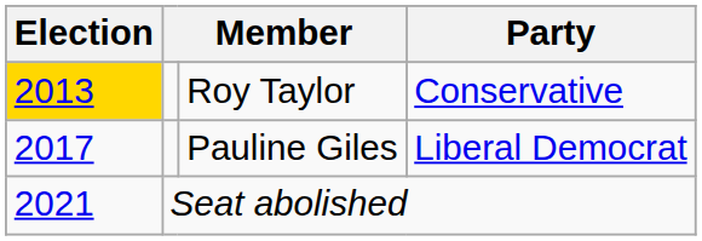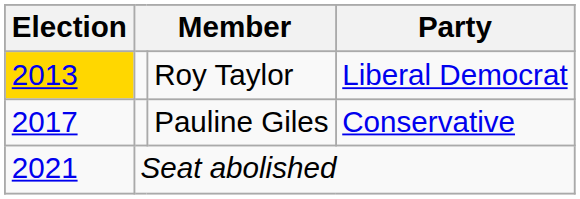Roy Taylor | Party: Conservative -> Liberal Democrat
Pauline Giles | Party: Liberal Democrat -> Conservative
